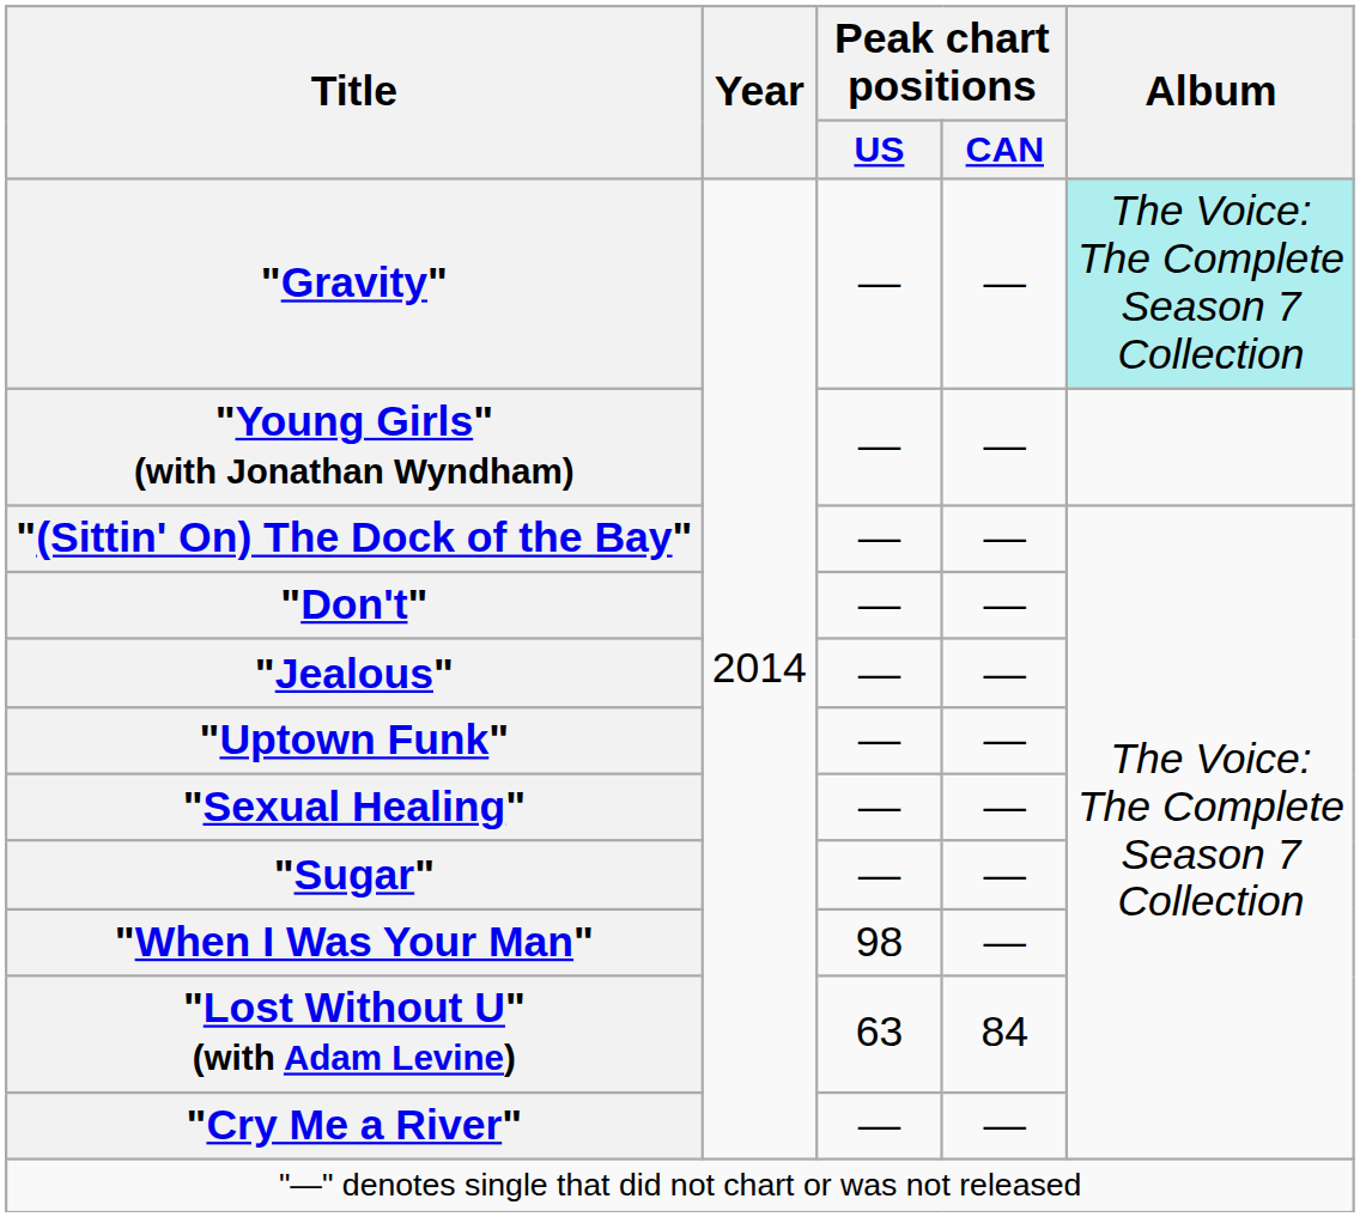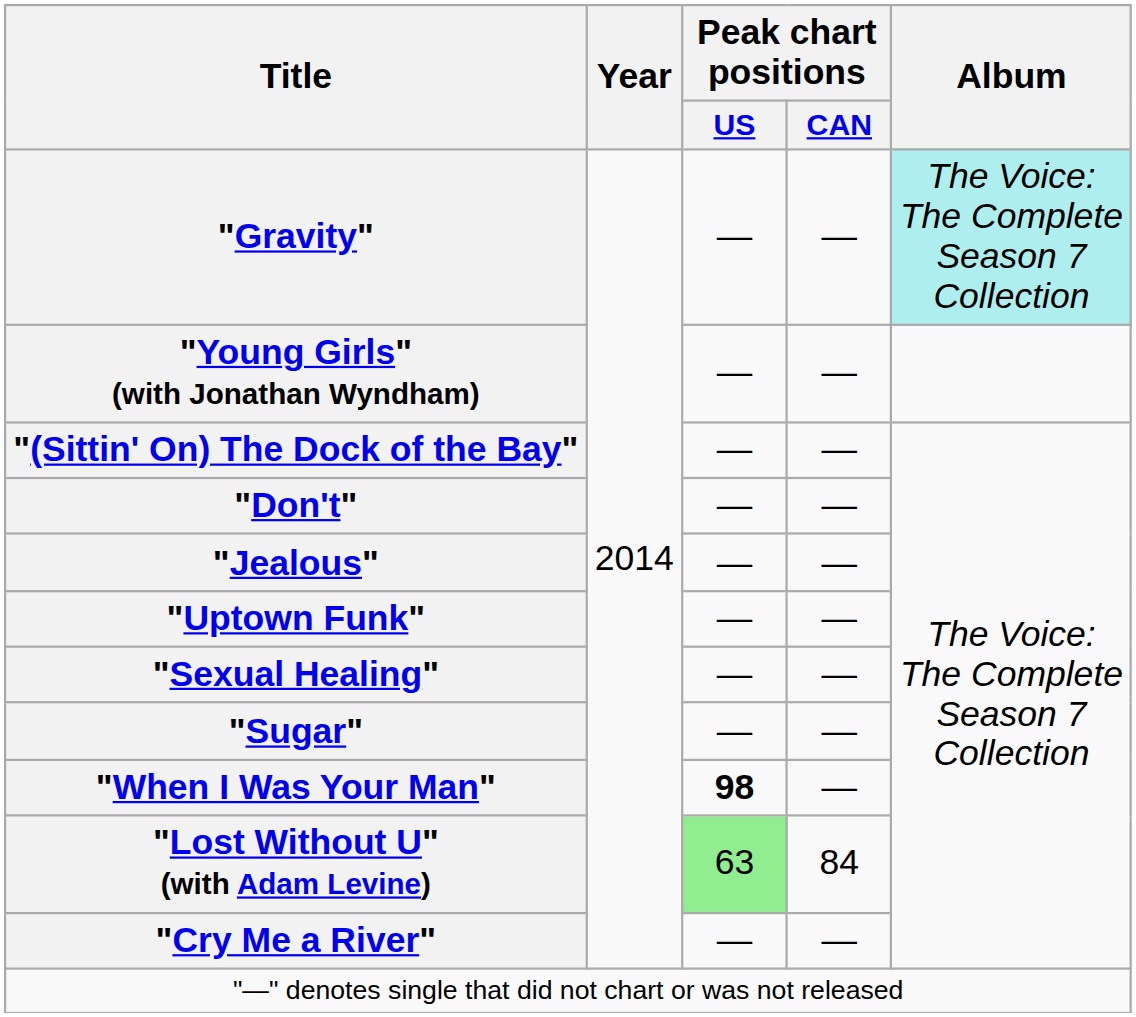"When I Was Your Man" | Peak chart positions / US: normal -> bold
"Lost Without U" (with Adam Levine) | Peak chart positions / US: no background -> lightgreen background
